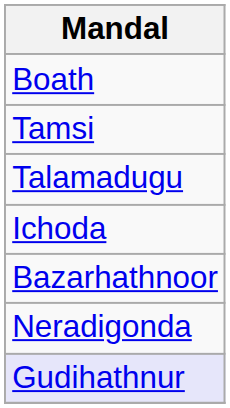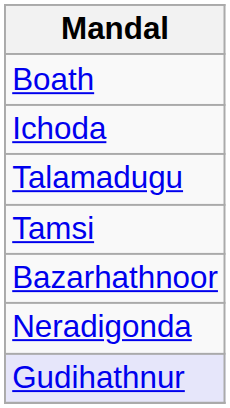row 3 | column 1: Tamsi -> Ichoda
row 5 | column 1: Ichoda -> Tamsi
